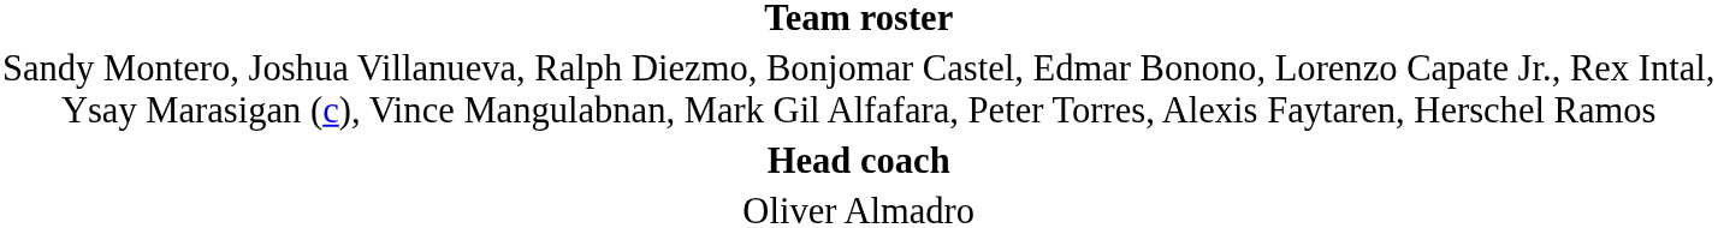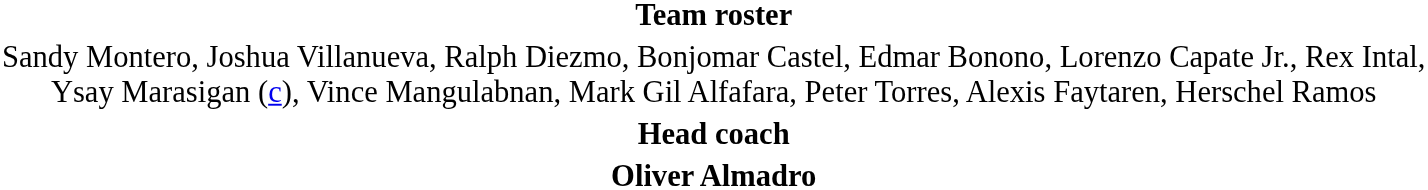row 4 | column 1: normal -> bold
